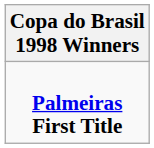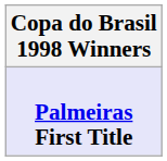row 2 | column 1: no background -> lavender background
